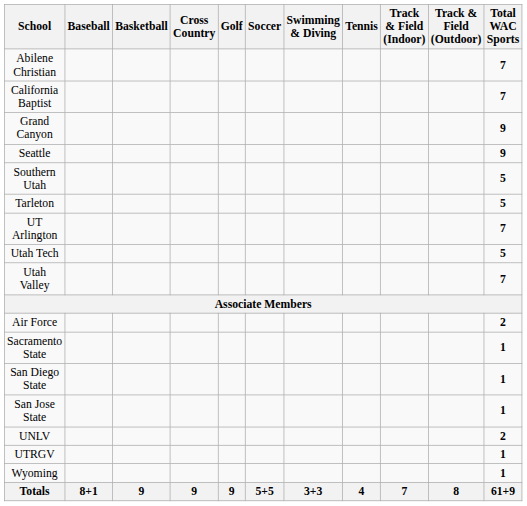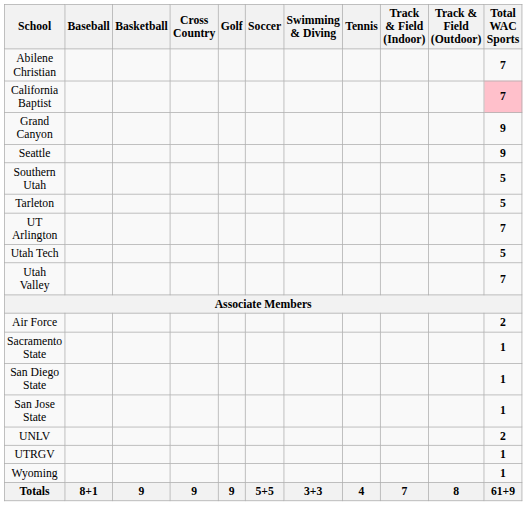California Baptist | Total WAC Sports: no background -> pink background
